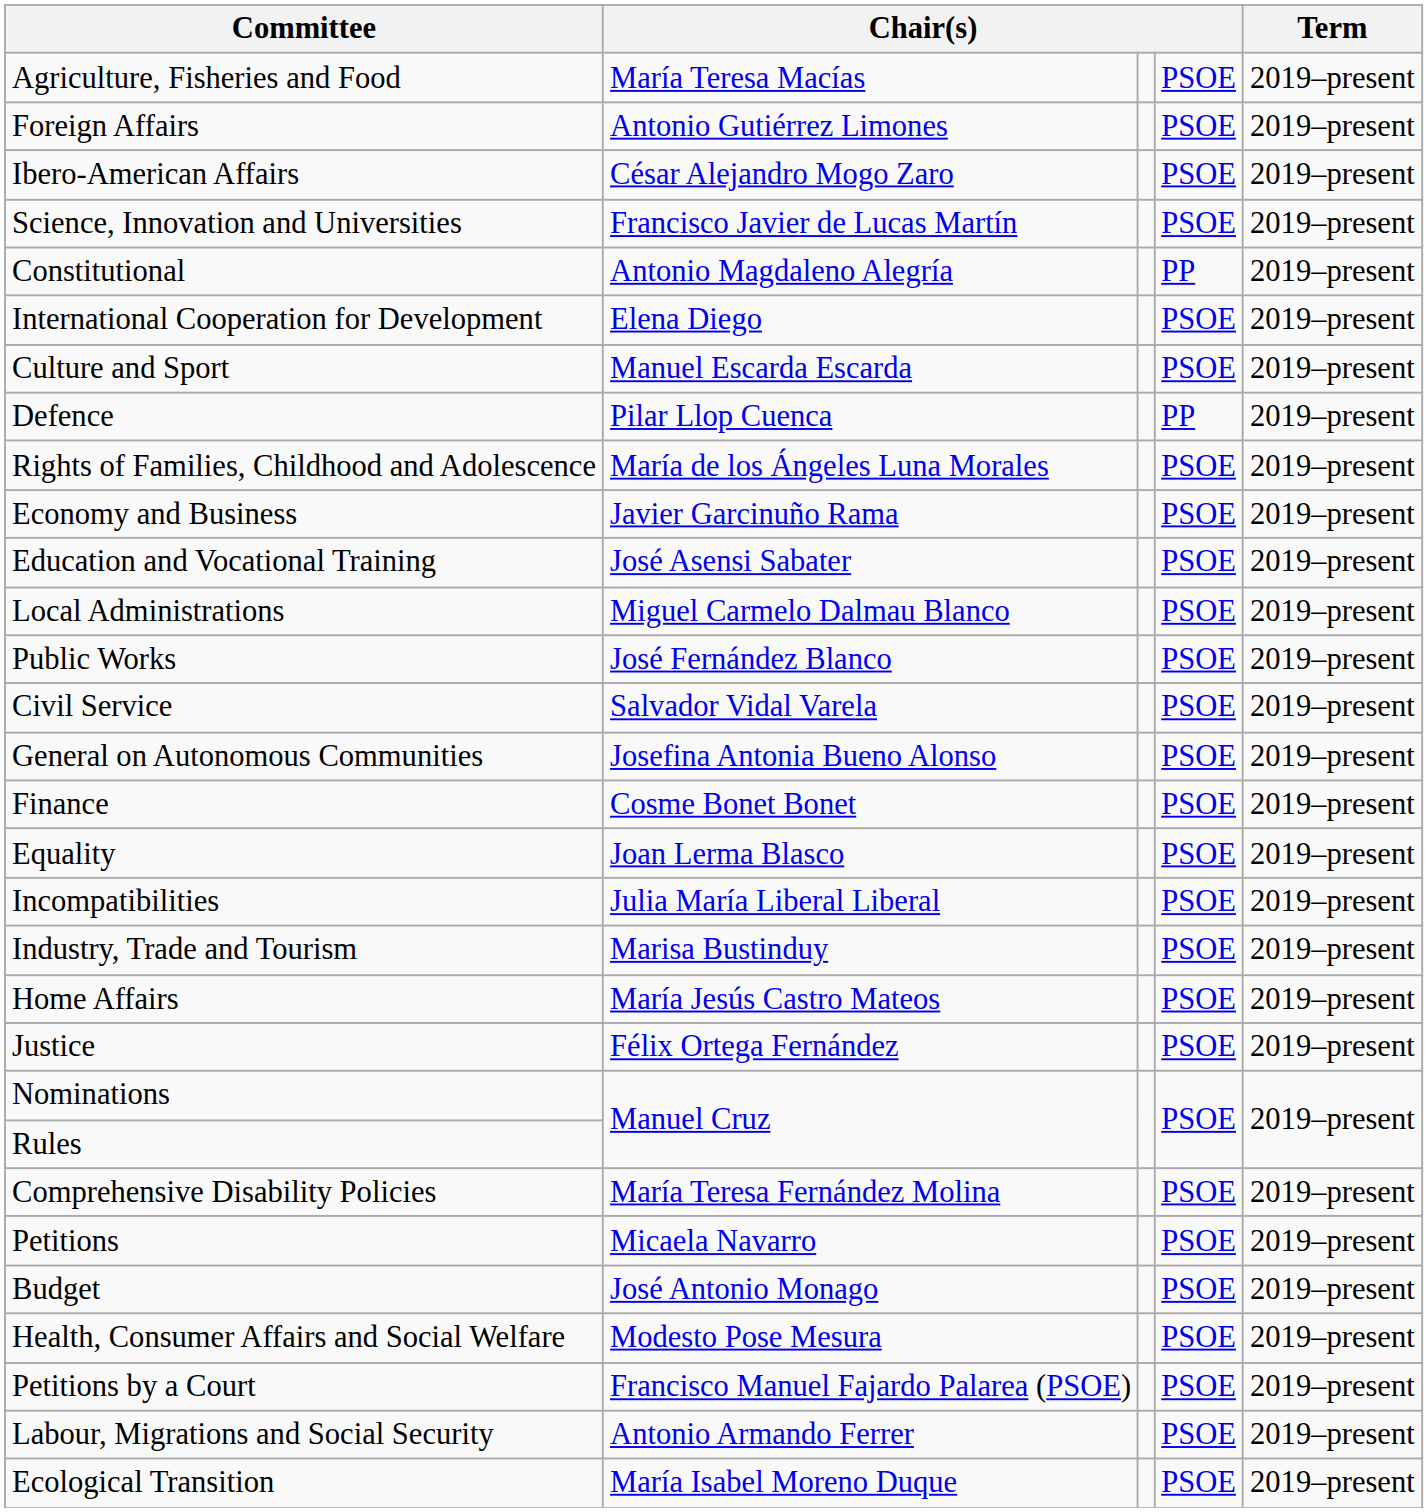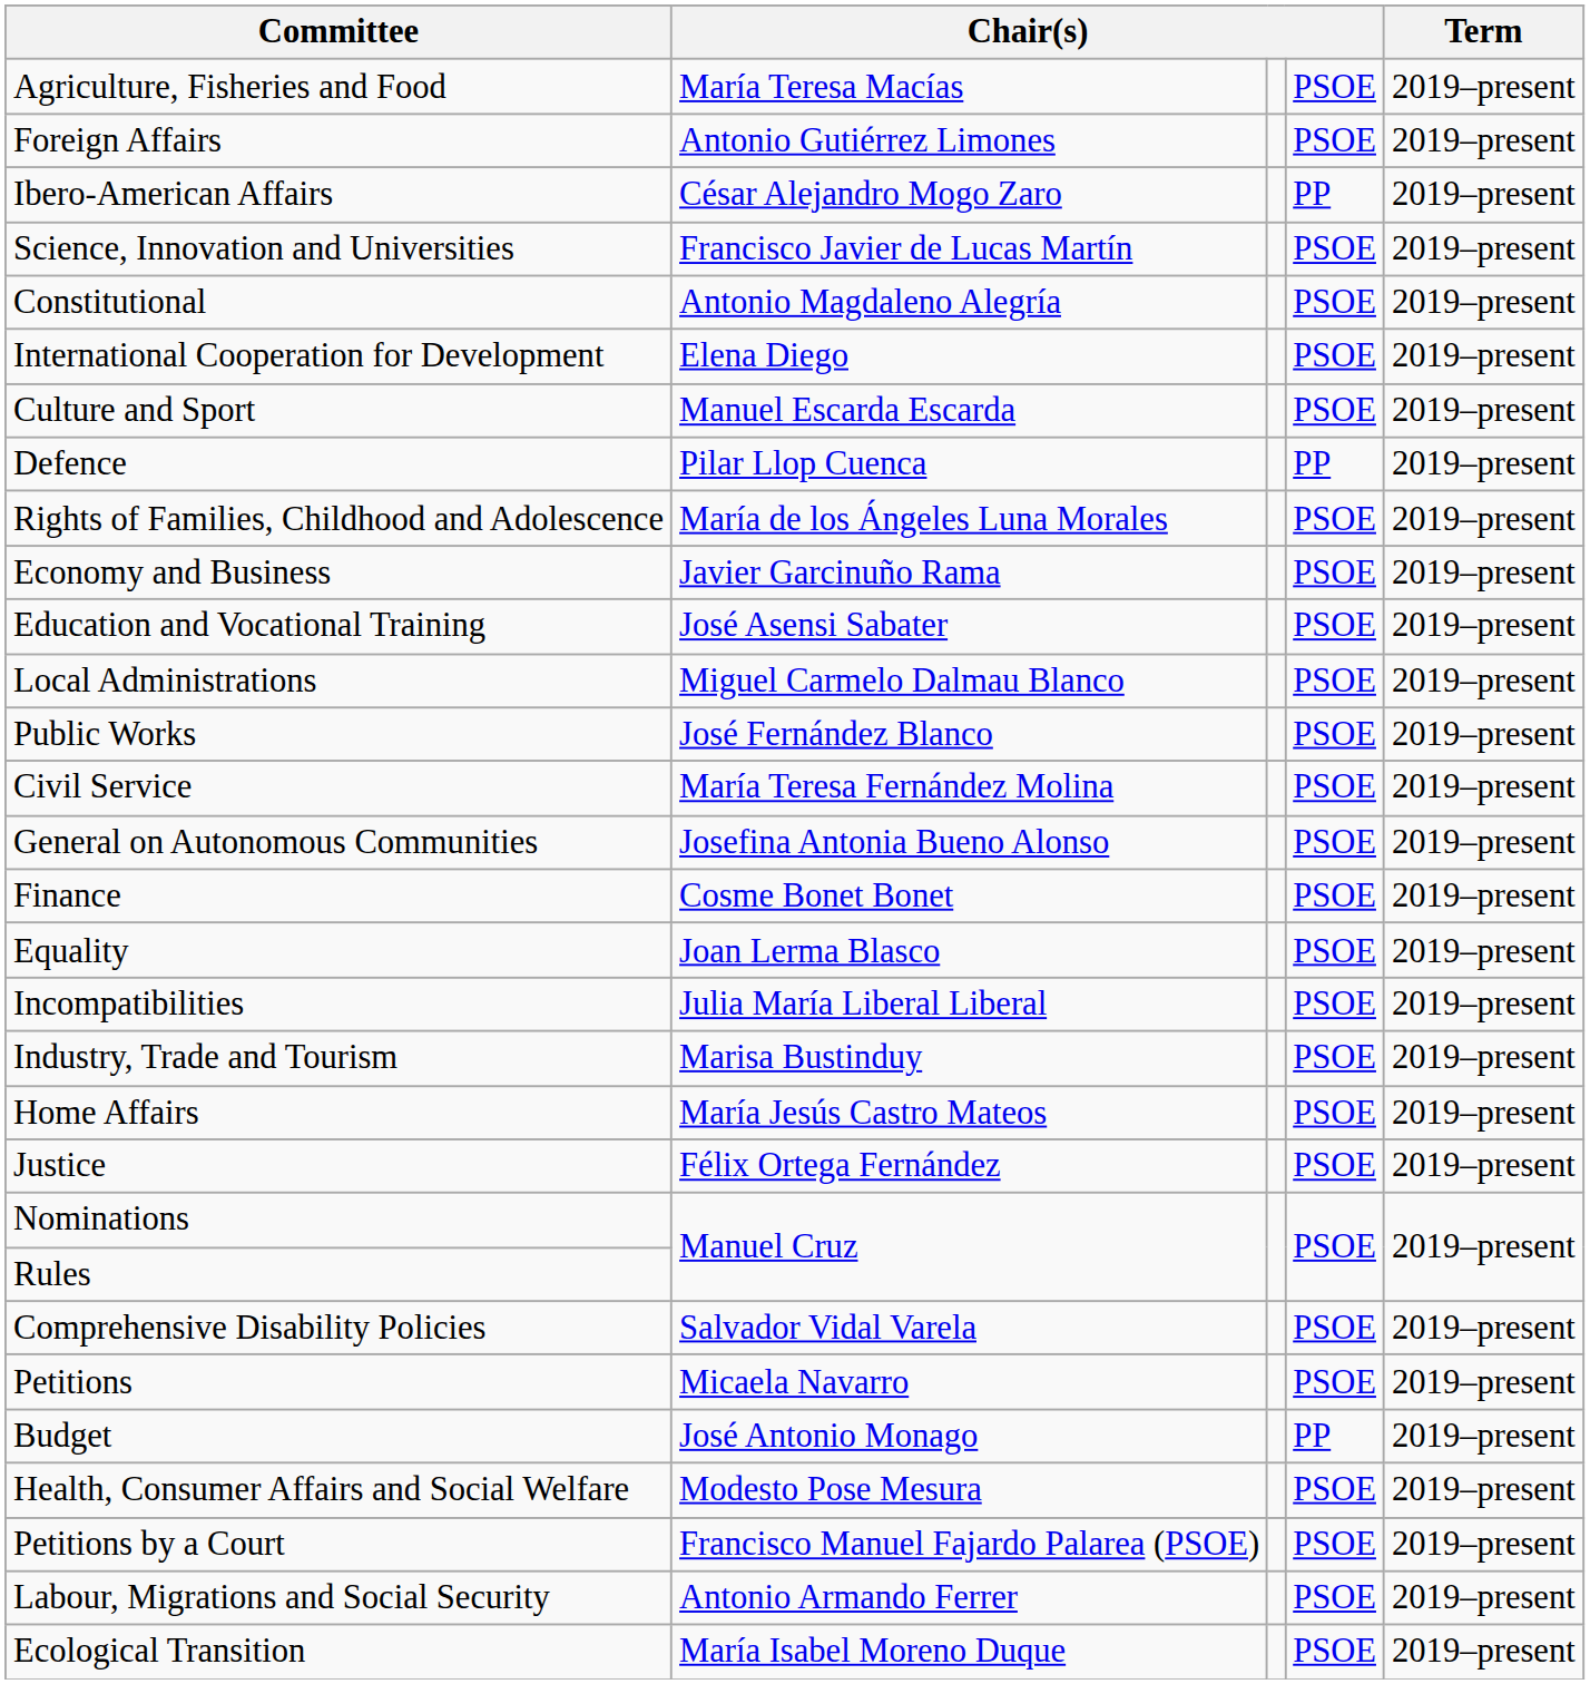Ibero-American Affairs | column 4: PSOE -> PP
Constitutional | column 4: PP -> PSOE
Civil Service | column 2: Salvador Vidal Varela -> María Teresa Fernández Molina
Comprehensive Disability Policies | column 2: María Teresa Fernández Molina -> Salvador Vidal Varela
Budget | column 4: PSOE -> PP
